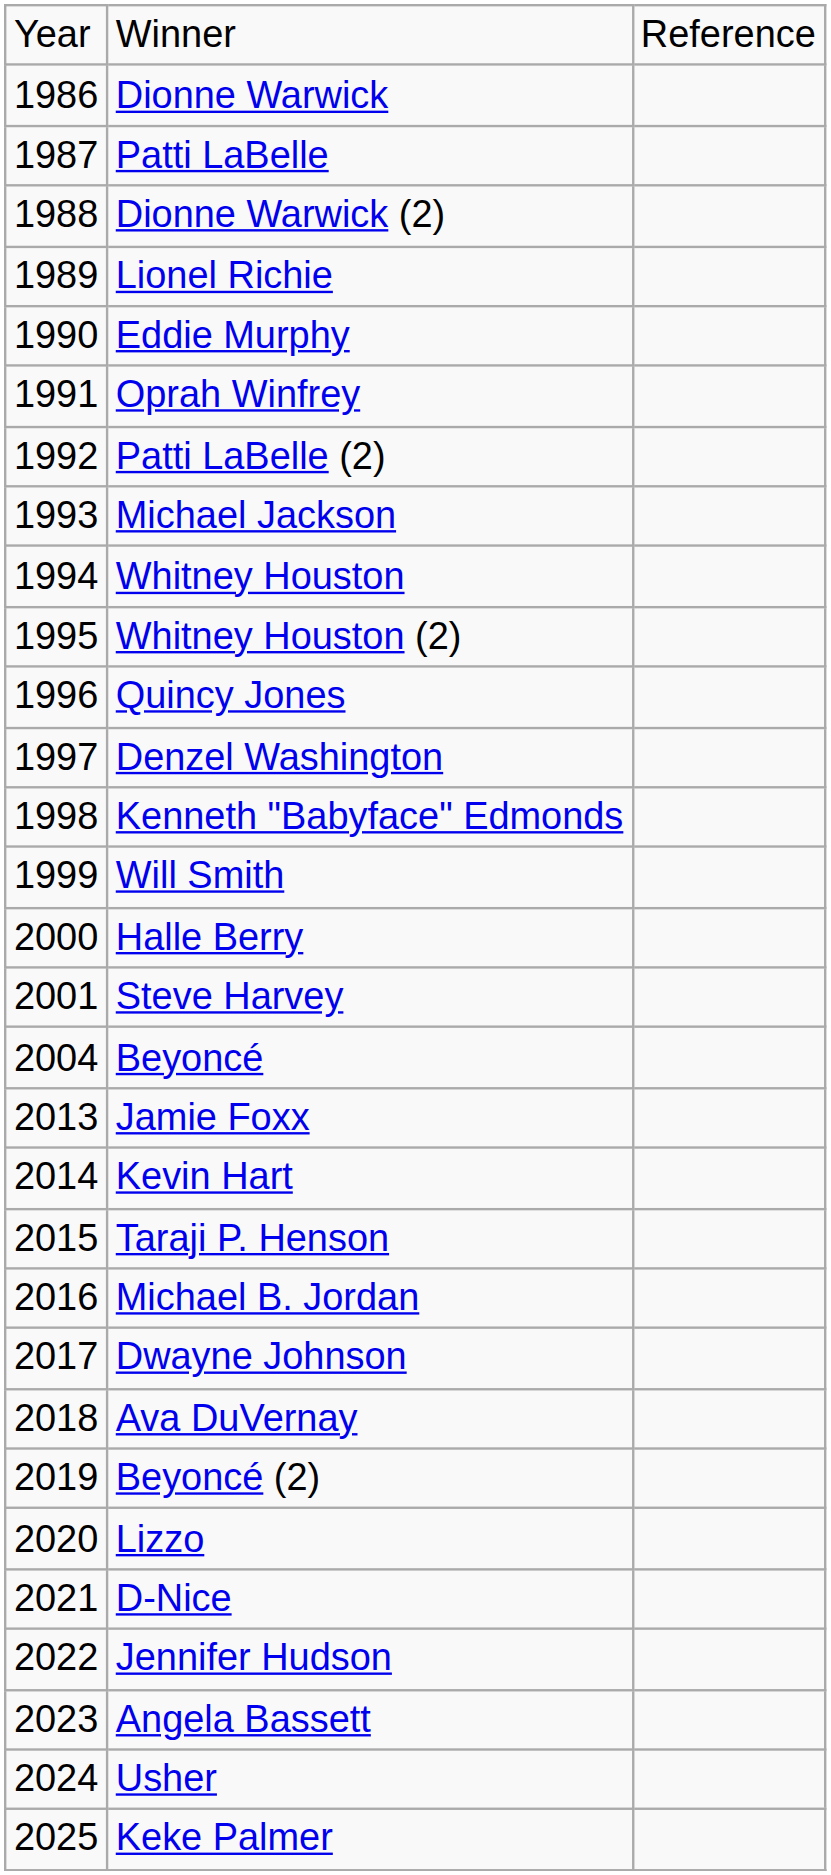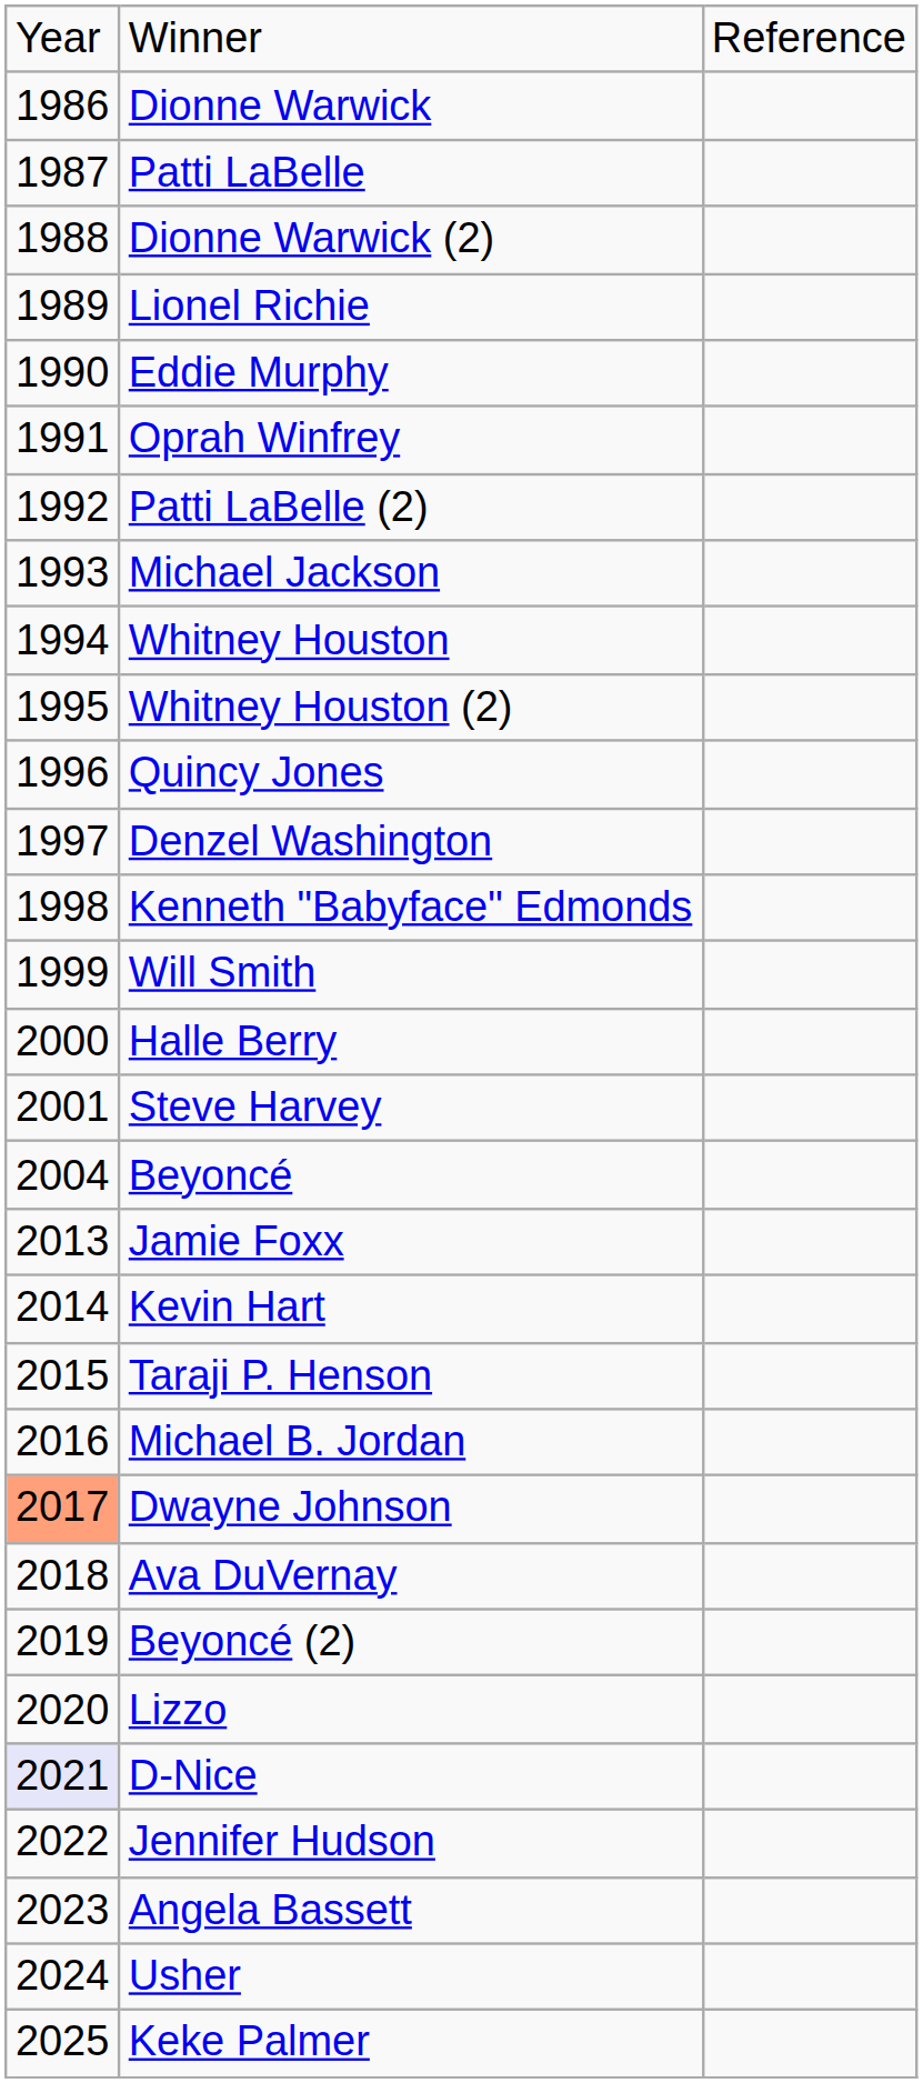Dwayne Johnson | column 1: no background -> lightsalmon background
D-Nice | column 1: no background -> lavender background
